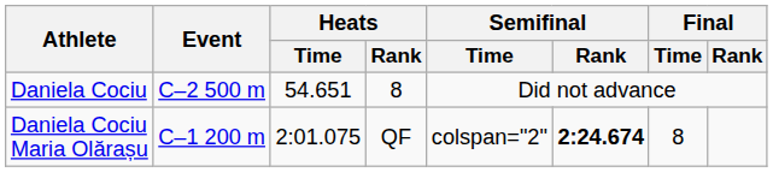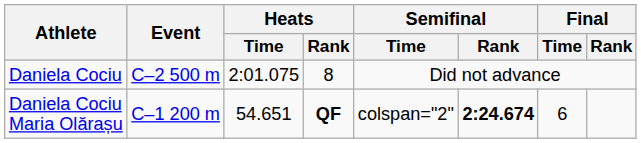Daniela Cociu | Heats / Time: 54.651 -> 2:01.075
Daniela Cociu Maria Olărașu | Heats / Time: 2:01.075 -> 54.651
Daniela Cociu Maria Olărașu | Heats / Rank: normal -> bold
Daniela Cociu Maria Olărașu | Final / Time: 8 -> 6
